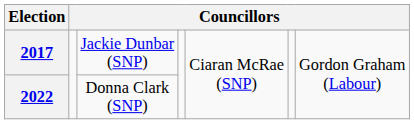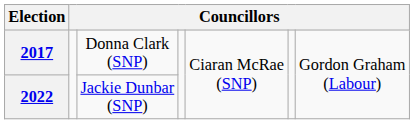2017 | column 3: Jackie Dunbar (SNP) -> Donna Clark (SNP)
2022 | column 3: Donna Clark (SNP) -> Jackie Dunbar (SNP)
